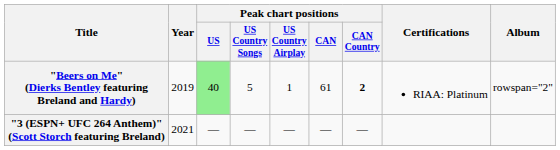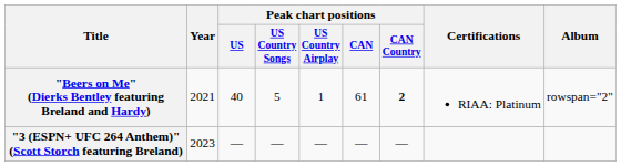"Beers on Me" (Dierks Bentley featuring Breland and Hardy) | Year: 2019 -> 2021
"Beers on Me" (Dierks Bentley featuring Breland and Hardy) | Peak chart positions / US: lightgreen background -> no background
"3 (ESPN+ UFC 264 Anthem)" (Scott Storch featuring Breland) | Year: 2021 -> 2023
